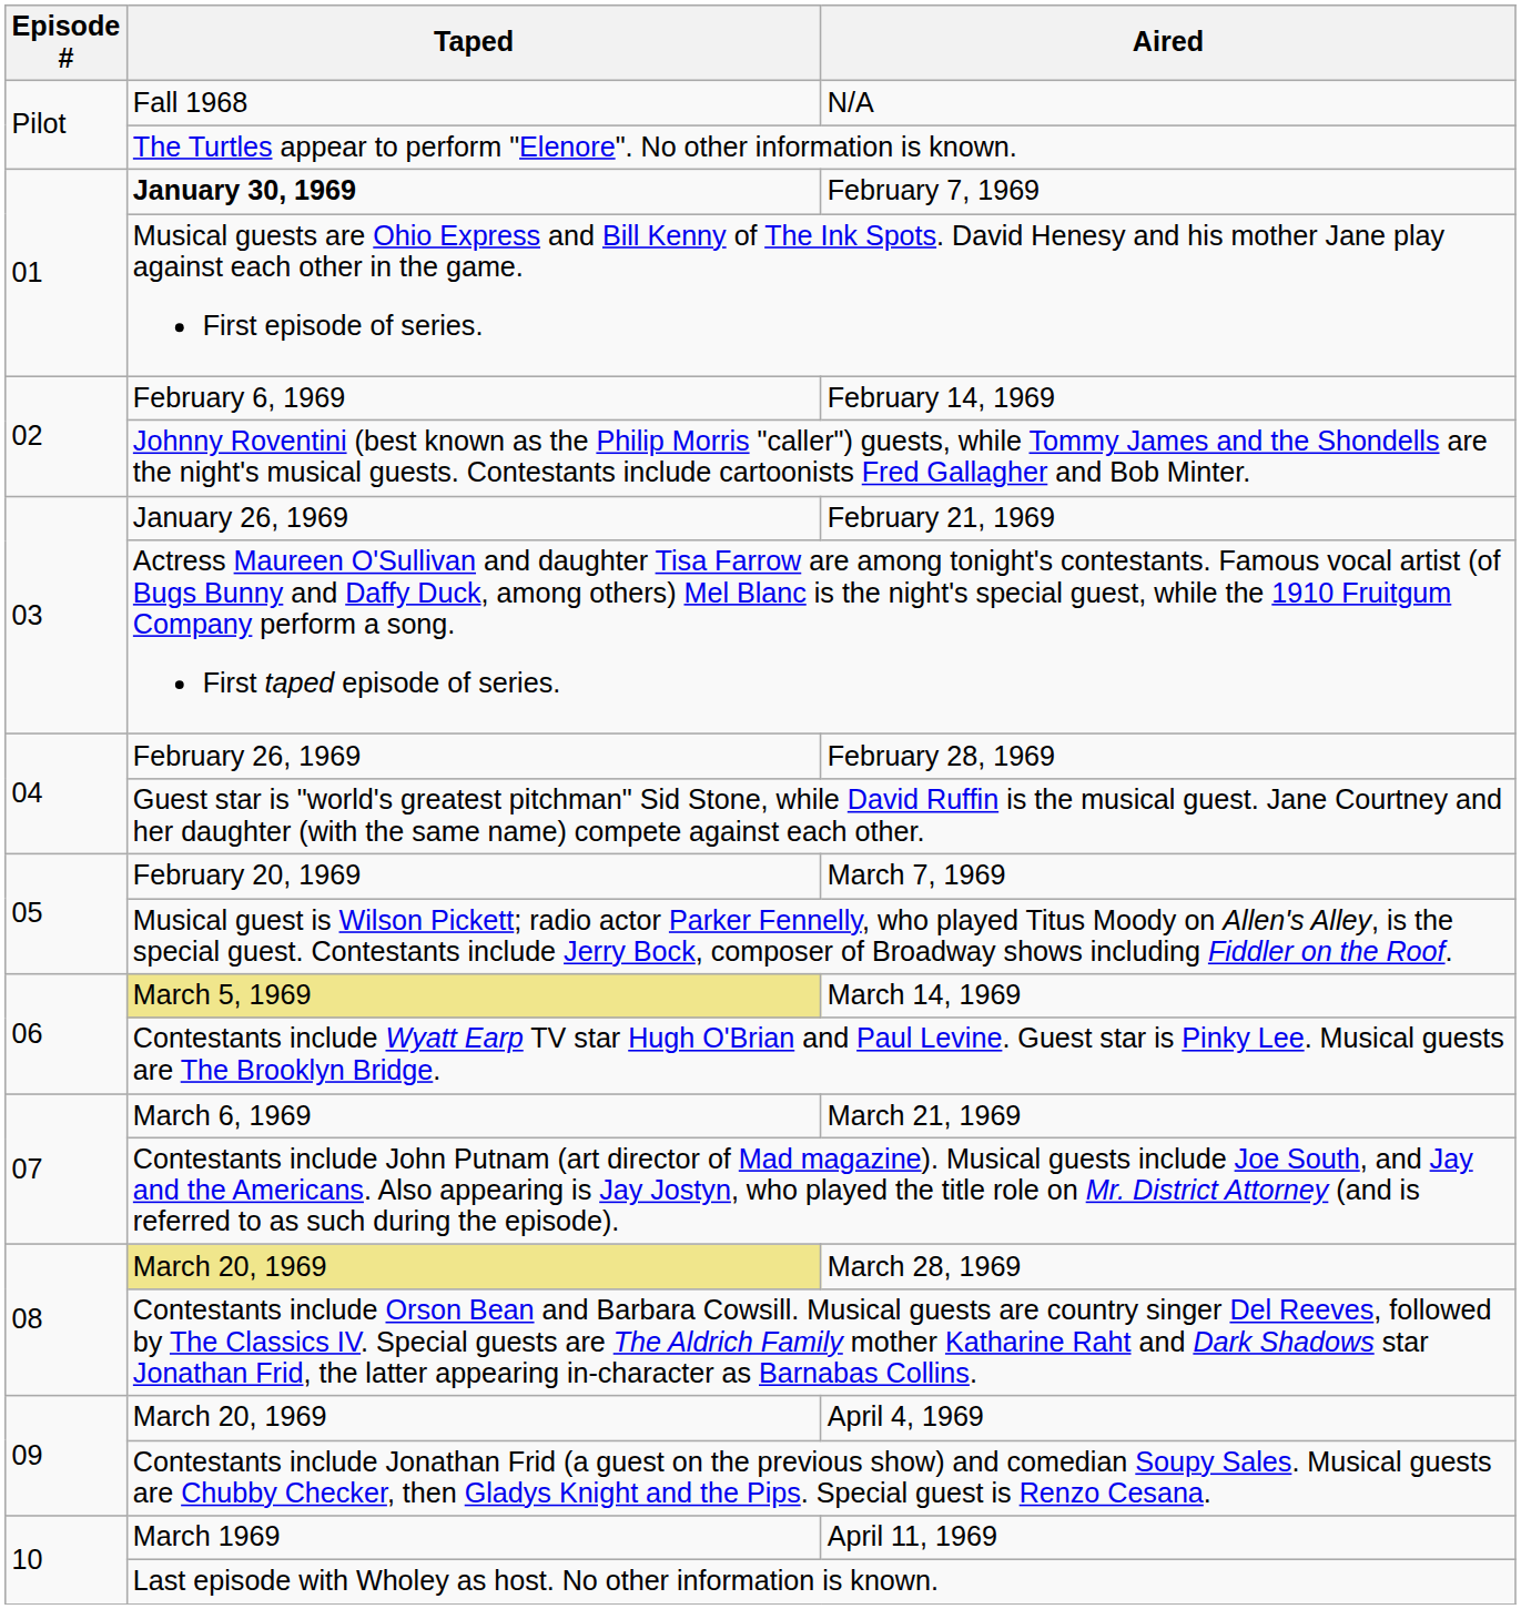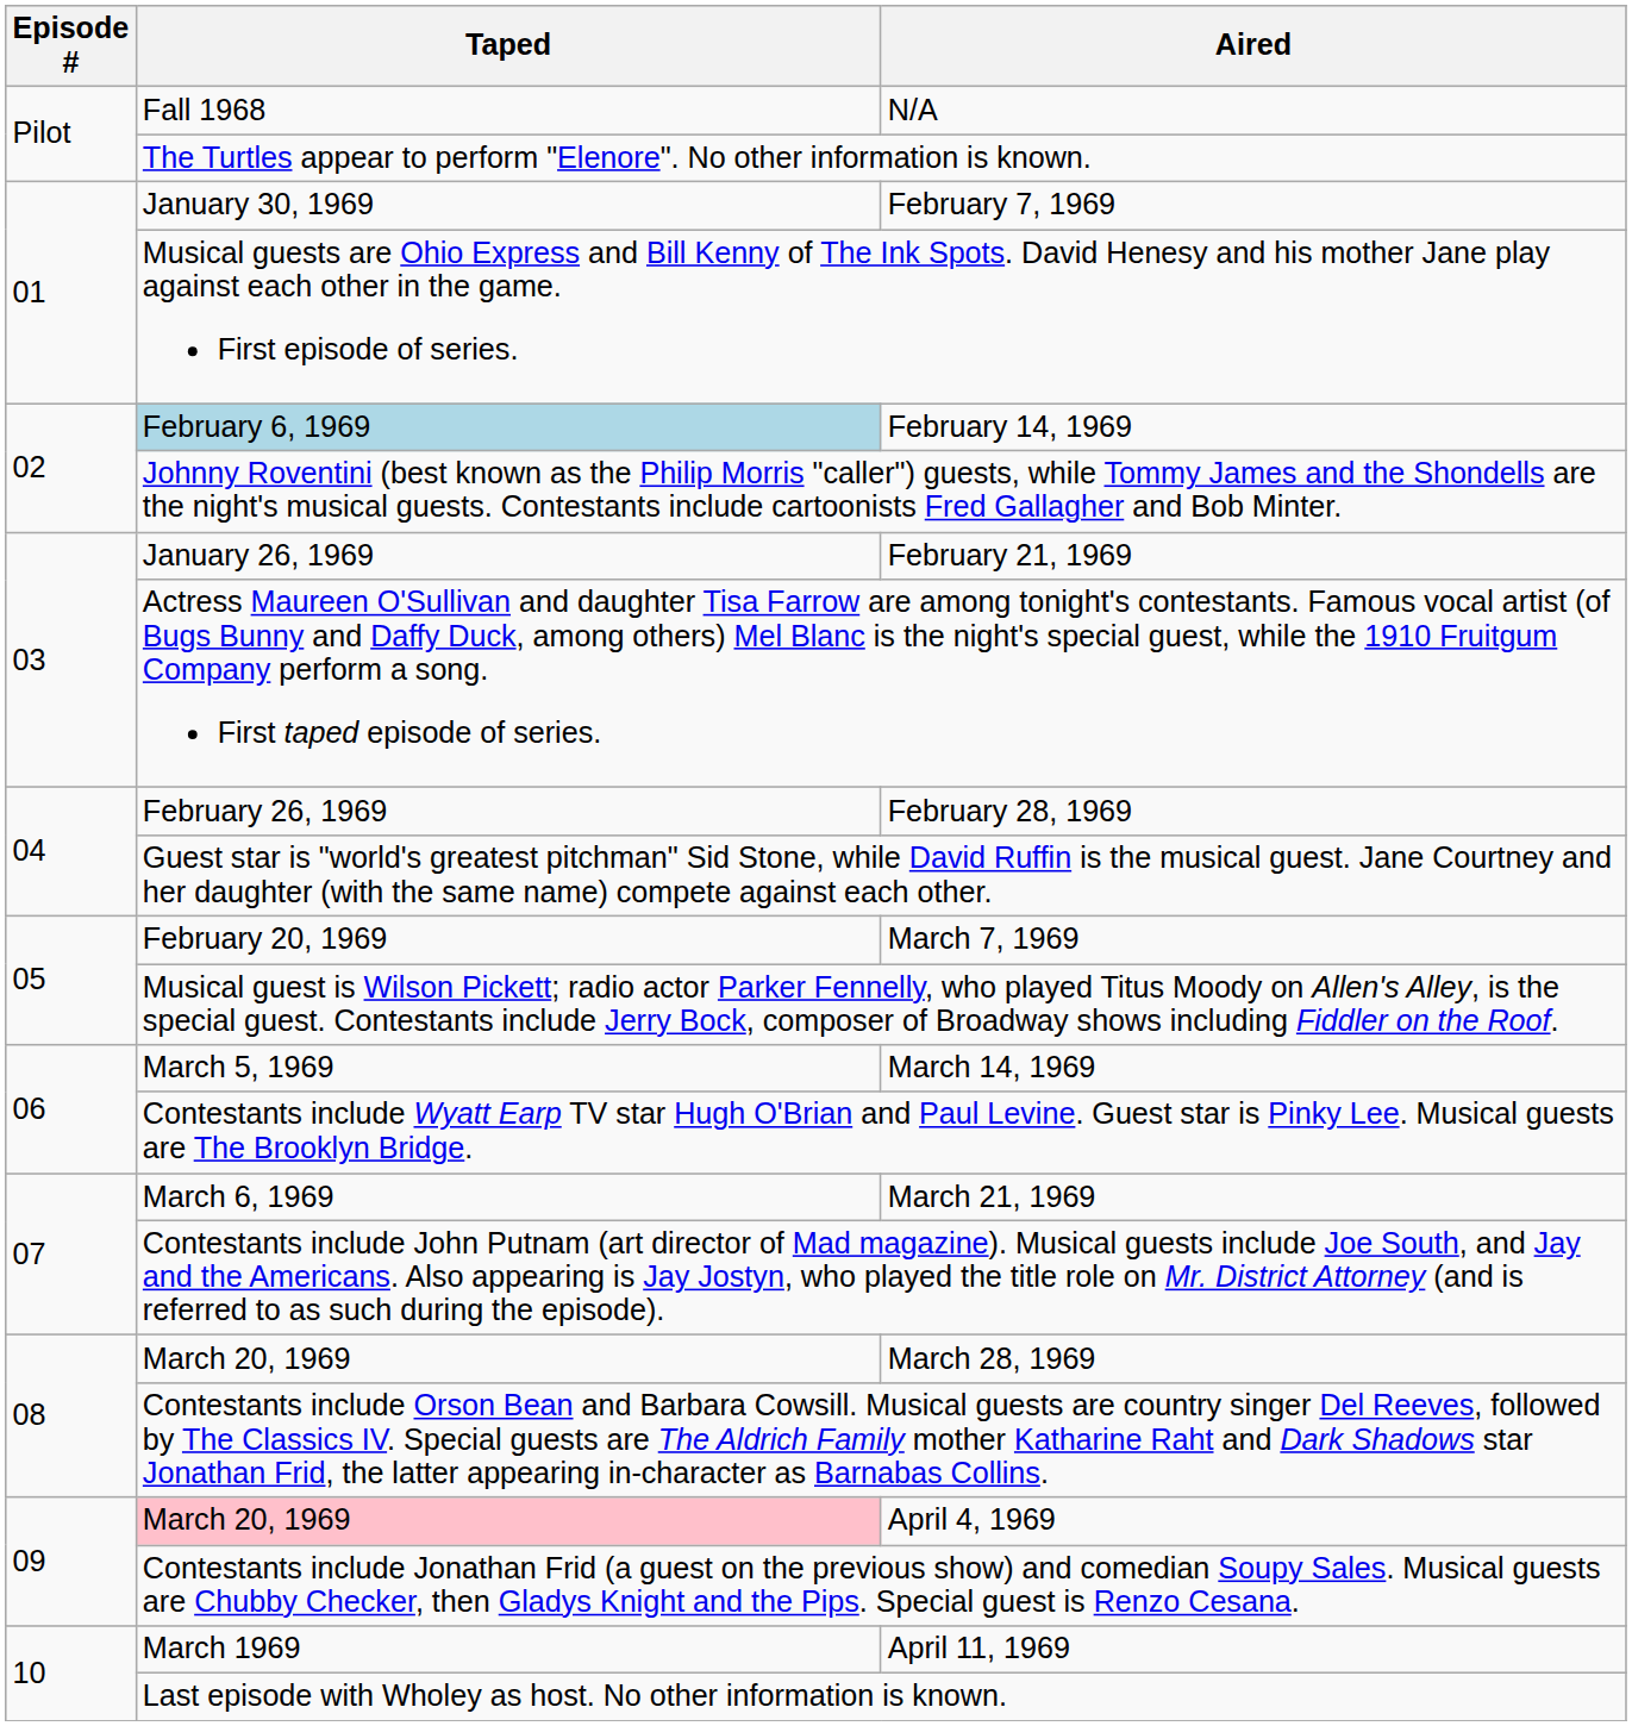February 7, 1969 | Taped: bold -> normal
February 14, 1969 | Taped: no background -> lightblue background
March 14, 1969 | Taped: khaki background -> no background
March 28, 1969 | Taped: khaki background -> no background
April 4, 1969 | Taped: no background -> pink background
